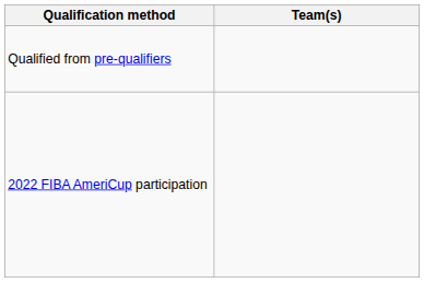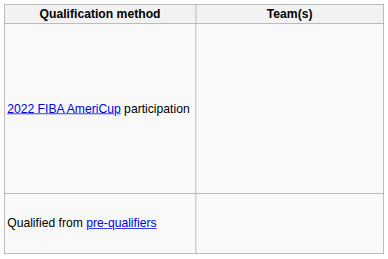rows swapped: 2022 FIBA AmeriCup participation <-> Qualified from pre-qualifiers
